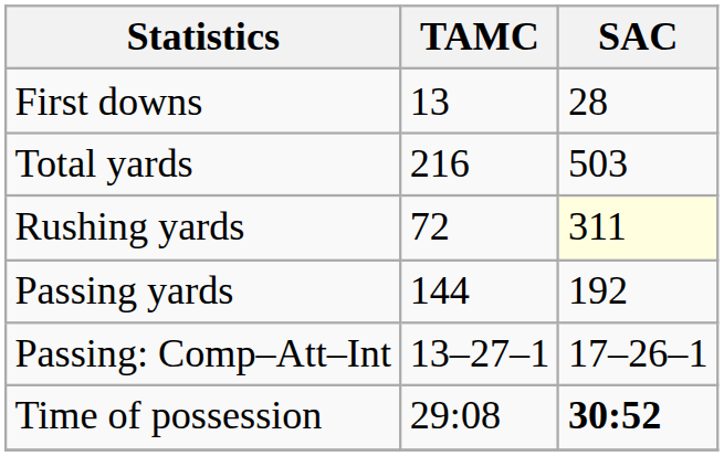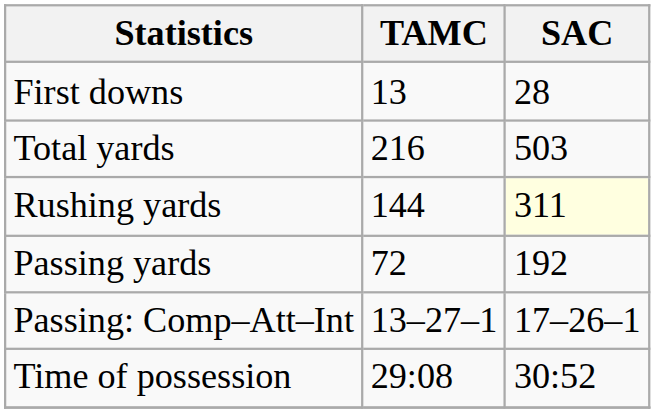Rushing yards | TAMC: 72 -> 144
Passing yards | TAMC: 144 -> 72
Time of possession | SAC: bold -> normal
